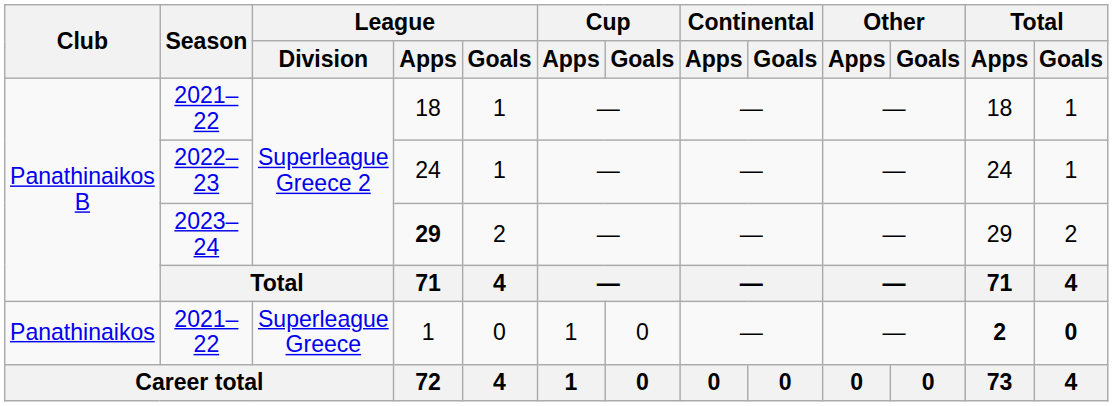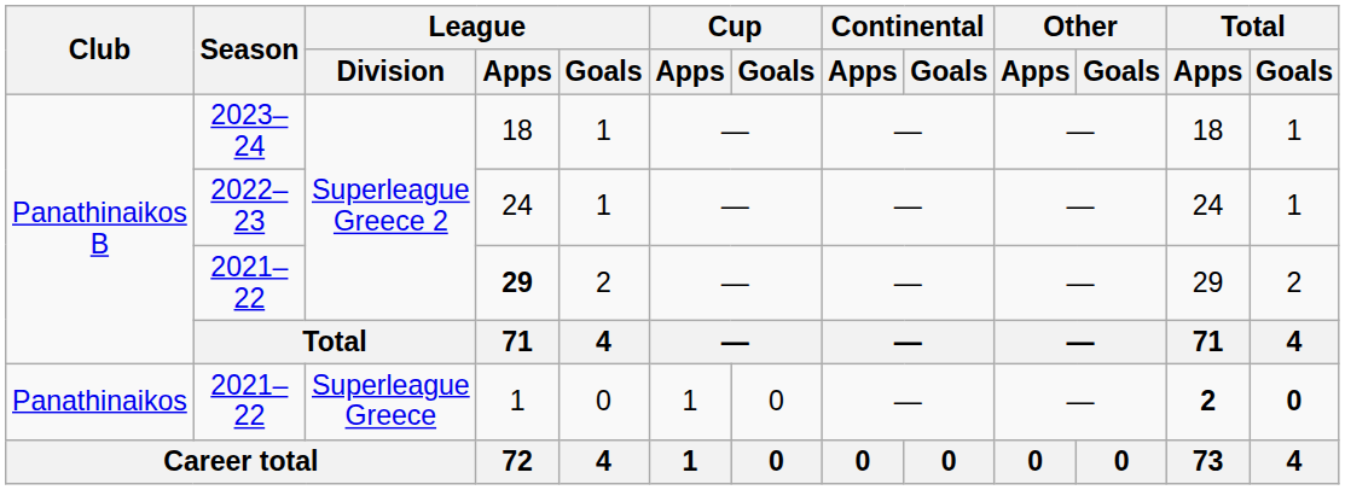row 3 | Season: 2021–22 -> 2023–24
row 5 | Season: 2023–24 -> 2021–22
